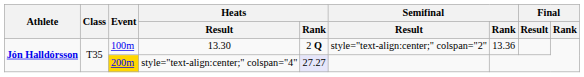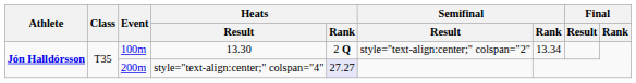13.30 | Semifinal / Rank: 13.36 -> 13.34
style="text-align:center;" colspan="4" | Event: gold background -> no background
